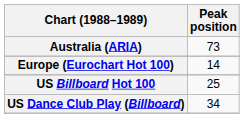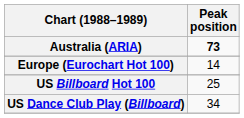Australia (ARIA) | Peak position: normal -> bold
